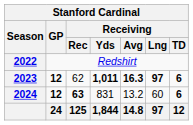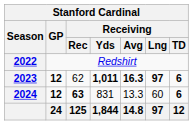2024 | Receiving / Avg: 13.2 -> 13.3
